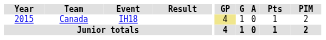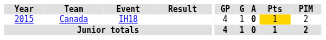Canada | GP: khaki background -> no background
Canada | A: normal -> bold
Canada | Pts: no background -> gold background
